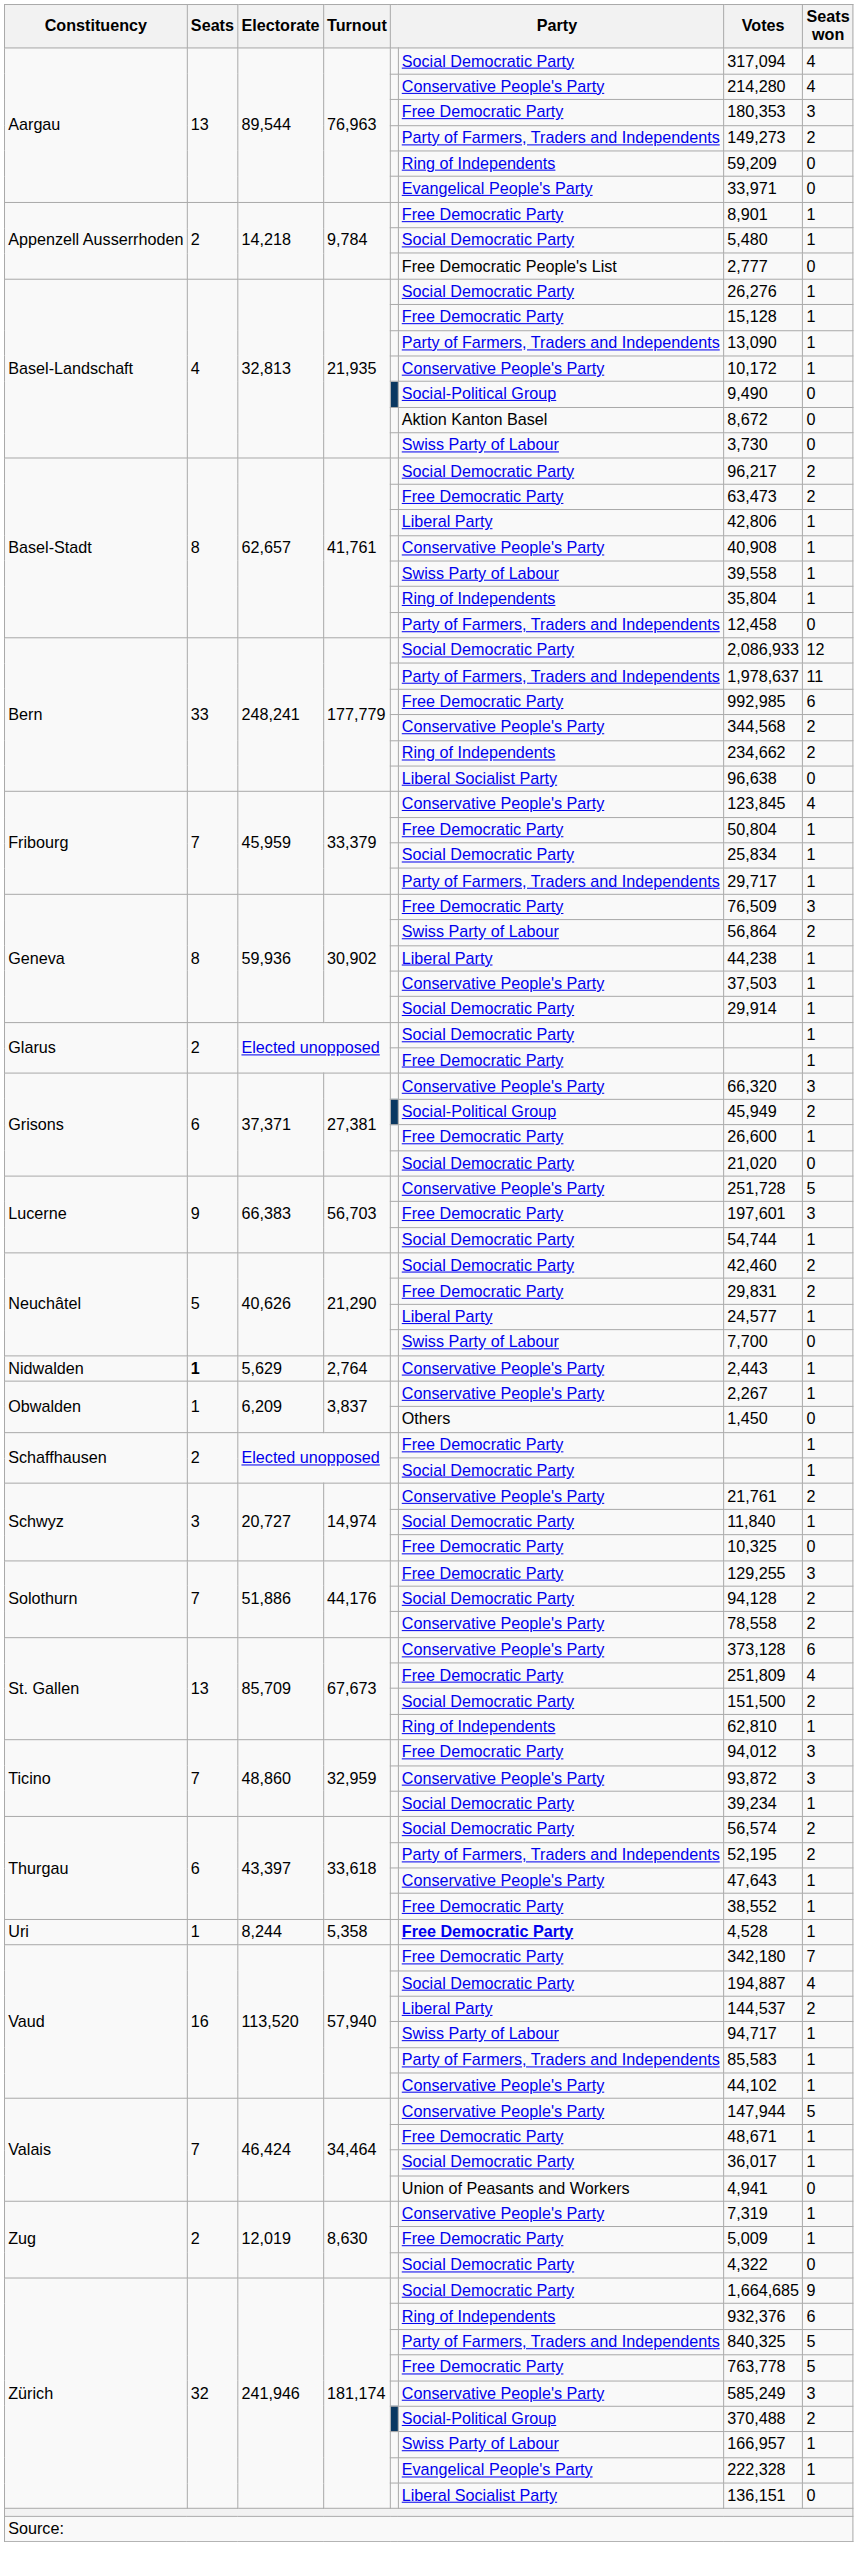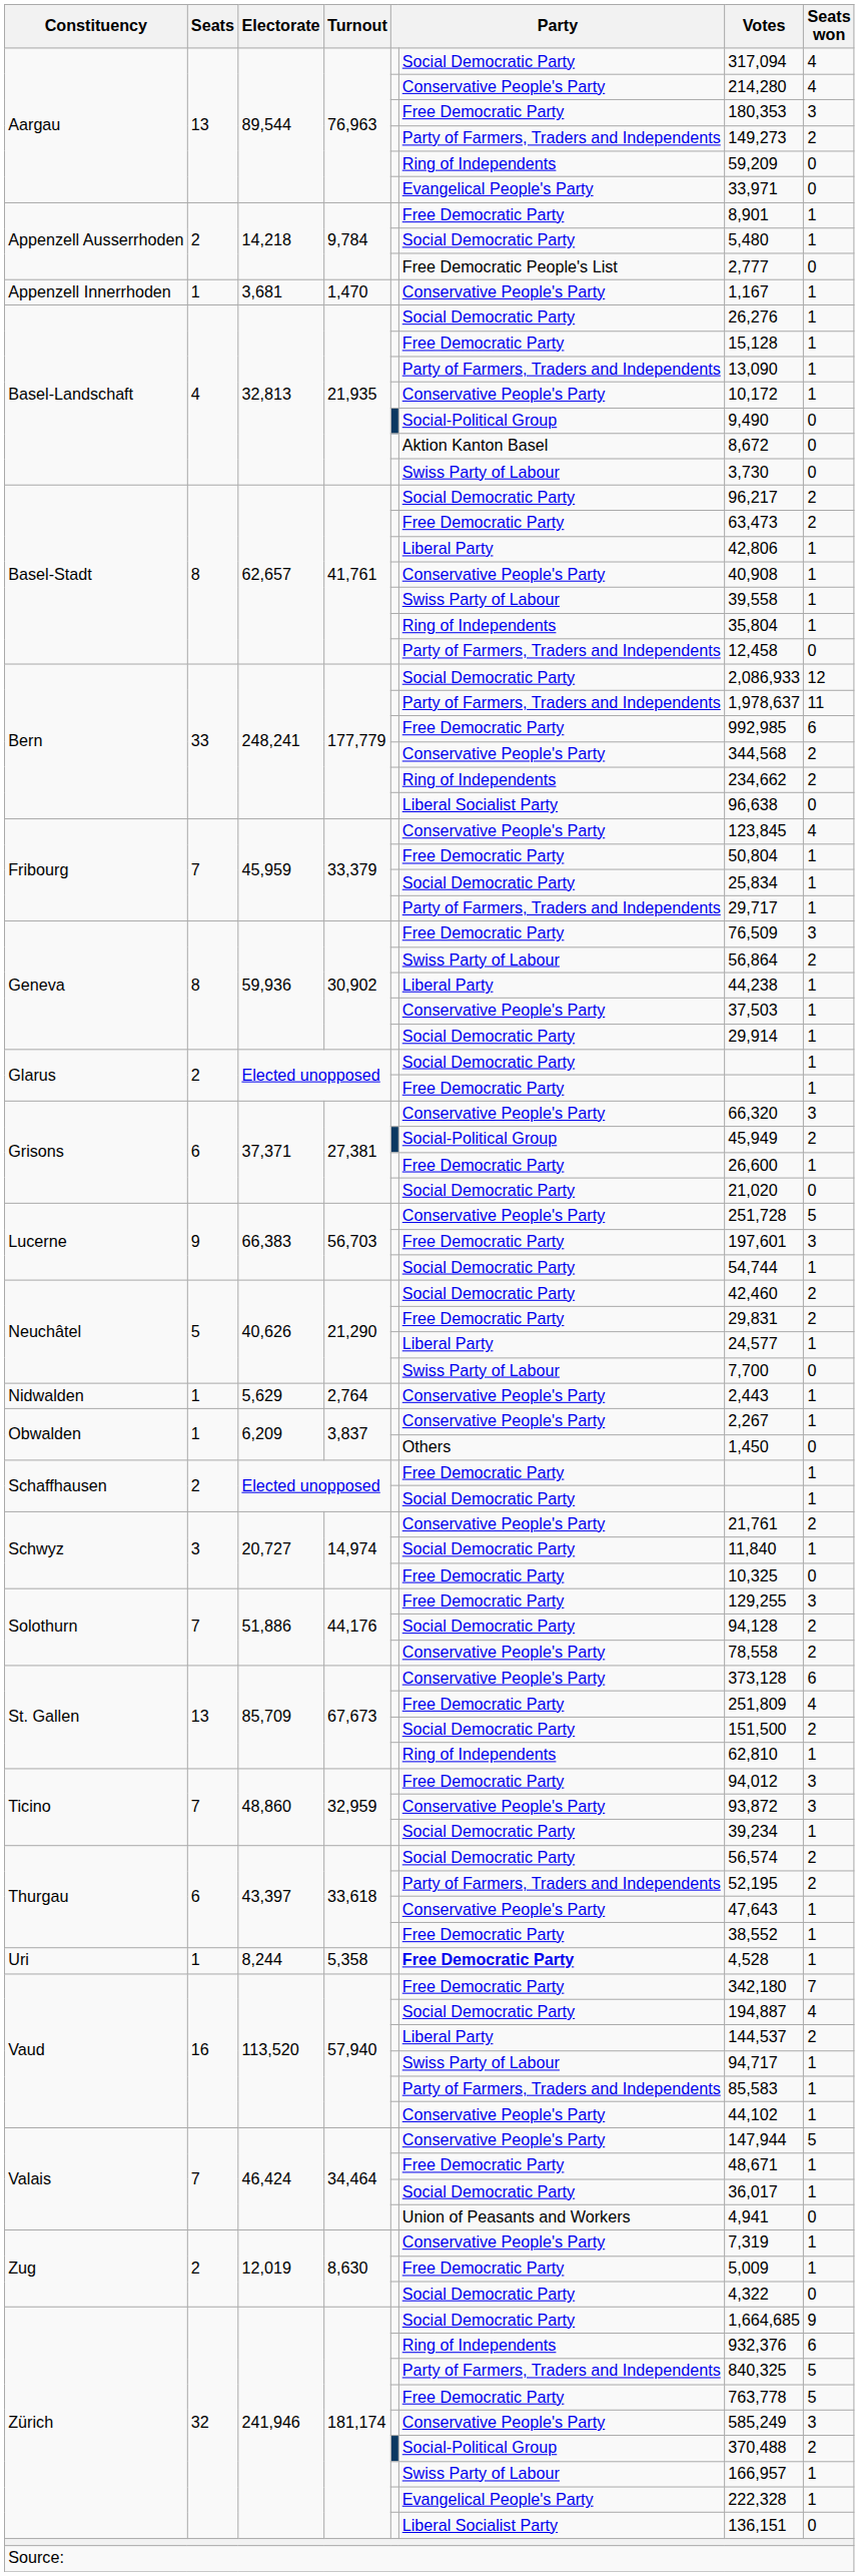+ row: Appenzell Innerrhoden | 1 | 3,681 | 1,470 | Conservative People's Party | 1,167 | 1
Nidwalden | Seats: bold -> normal
